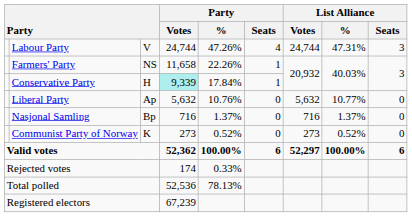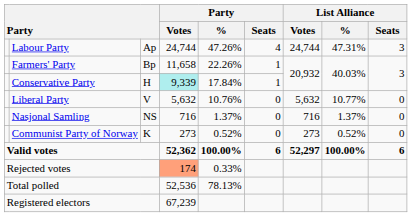Labour Party | column 3: V -> Ap
Farmers' Party | column 3: NS -> Bp
Liberal Party | column 3: Ap -> V
Nasjonal Samling | column 3: Bp -> NS
Rejected votes | Party / Votes: no background -> lightsalmon background
